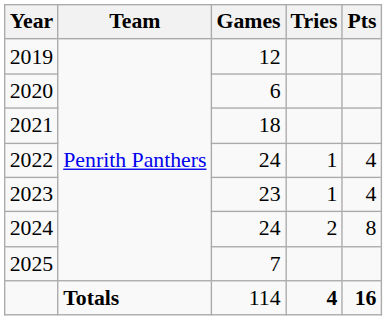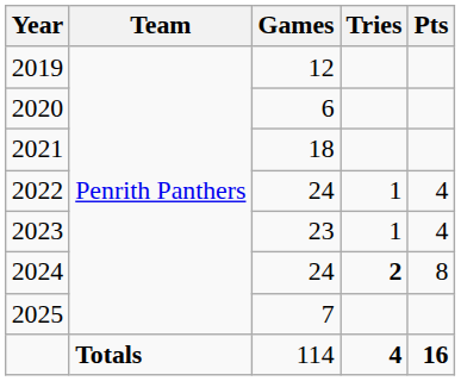2024 | Tries: normal -> bold
